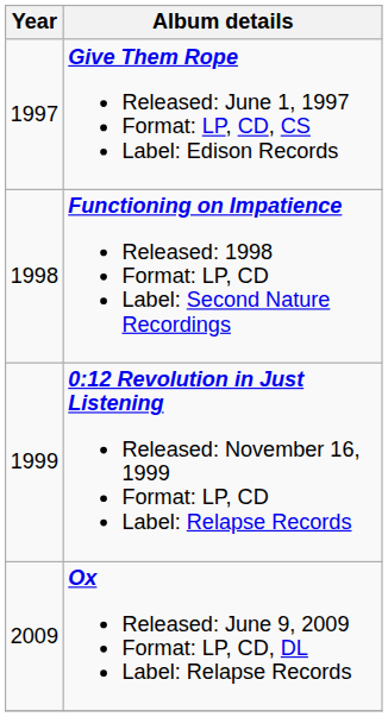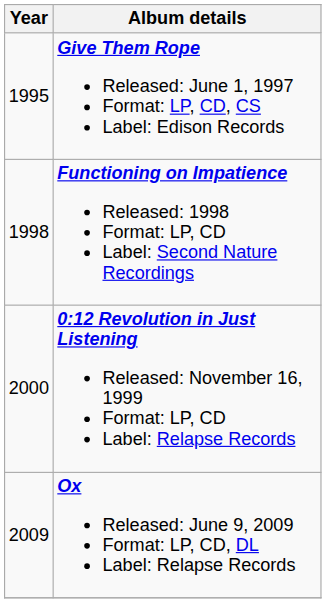row 2 | Year: 1997 -> 1995
row 4 | Year: 1999 -> 2000
